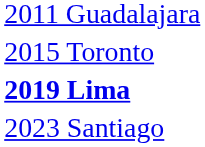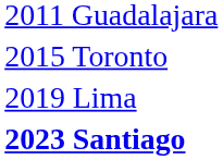2019 Lima | column 1: bold -> normal
2023 Santiago | column 1: normal -> bold
